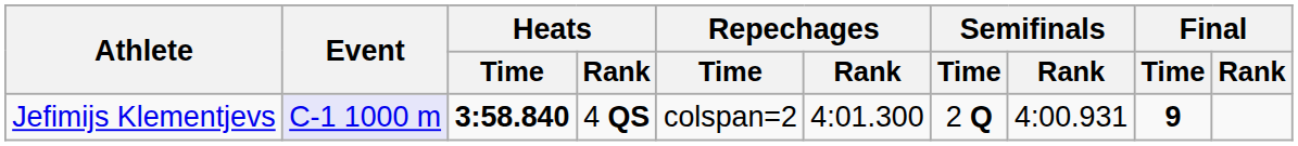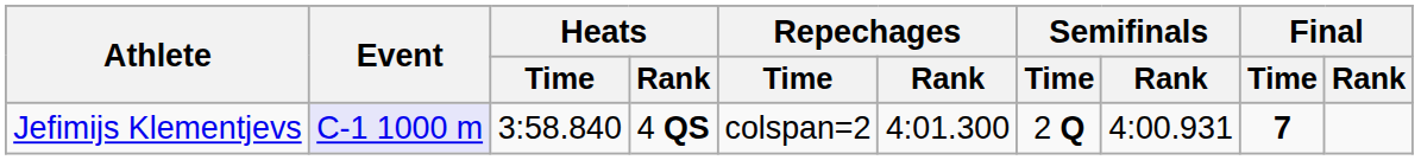Jefimijs Klementjevs | Heats / Time: bold -> normal
Jefimijs Klementjevs | Final / Time: 9 -> 7
